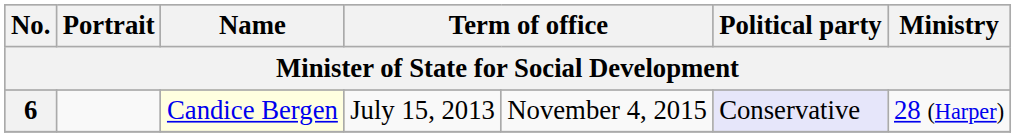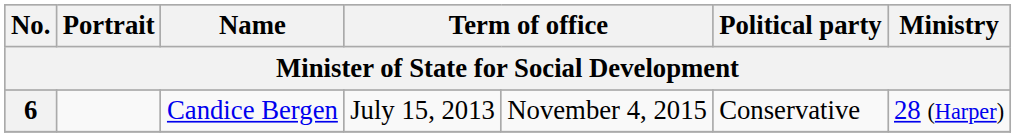6 | Name: lightyellow background -> no background
6 | Political party: lavender background -> no background
